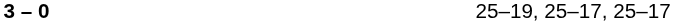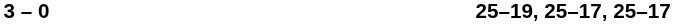row 1 | column 2: normal -> bold
